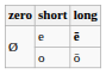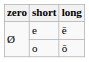e | long: bold -> normal
